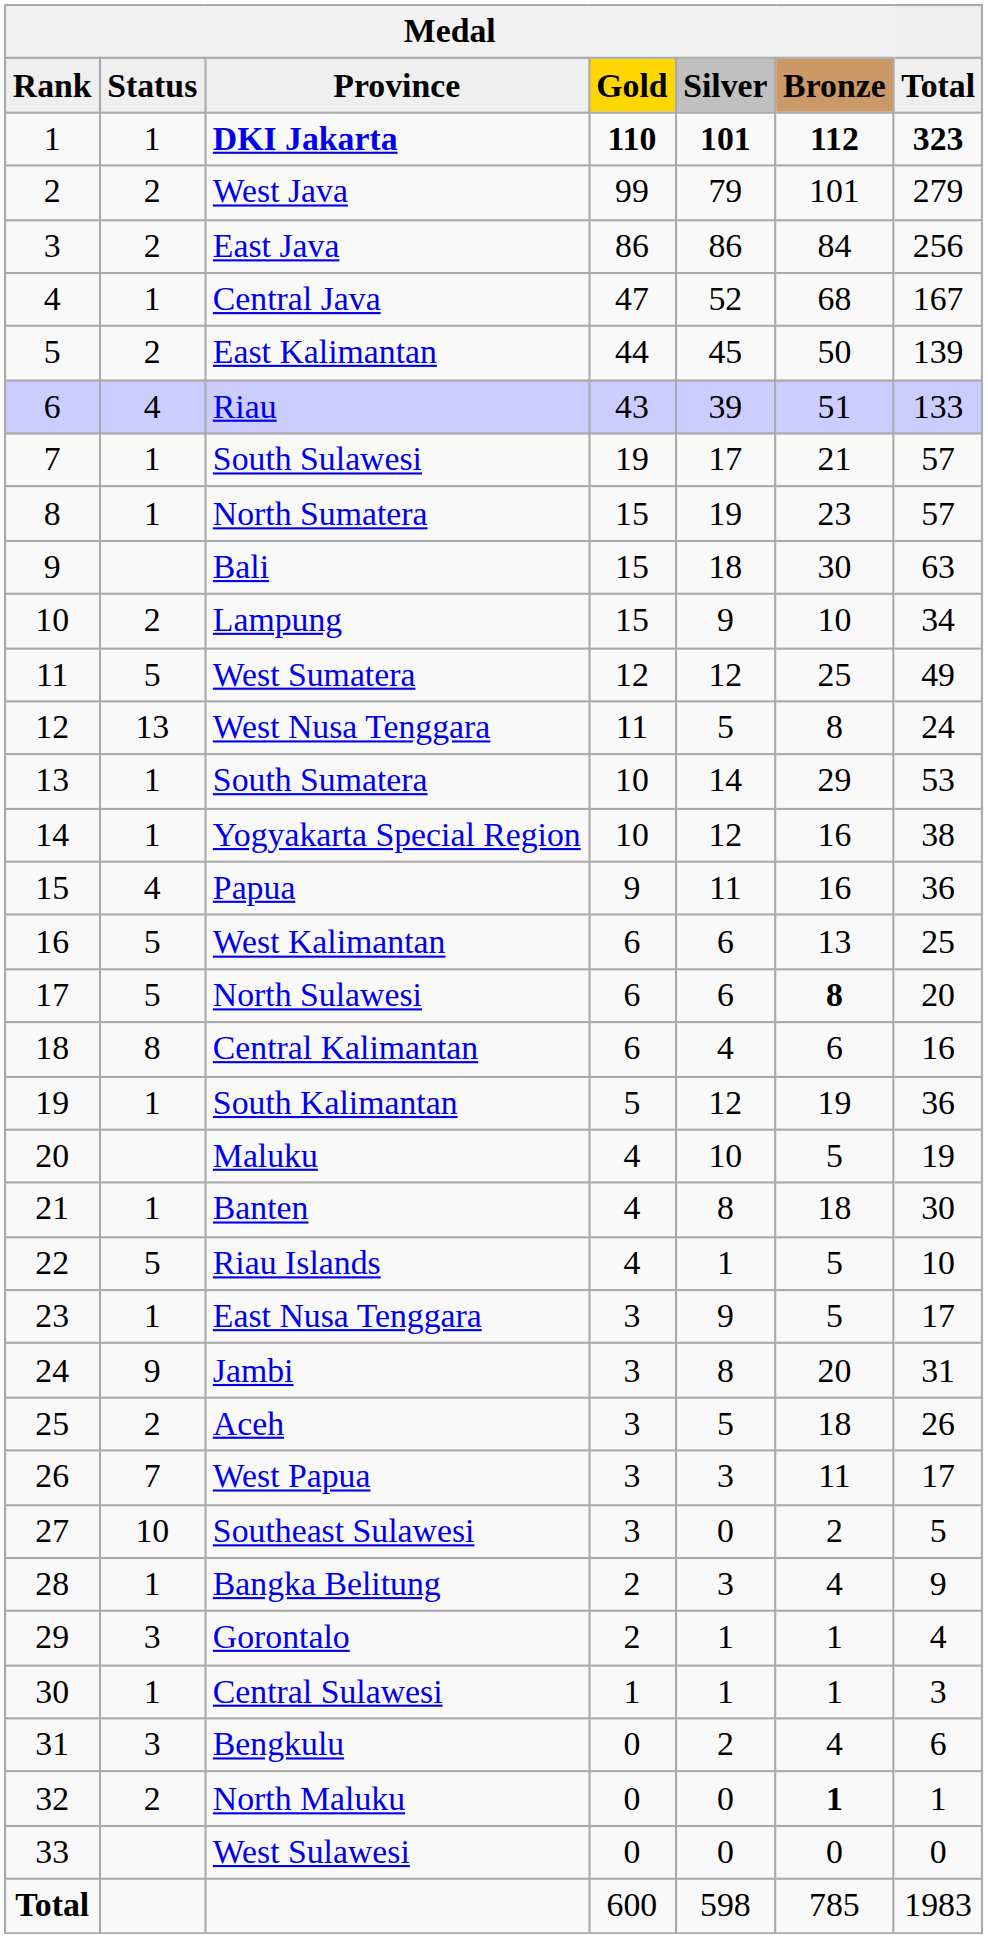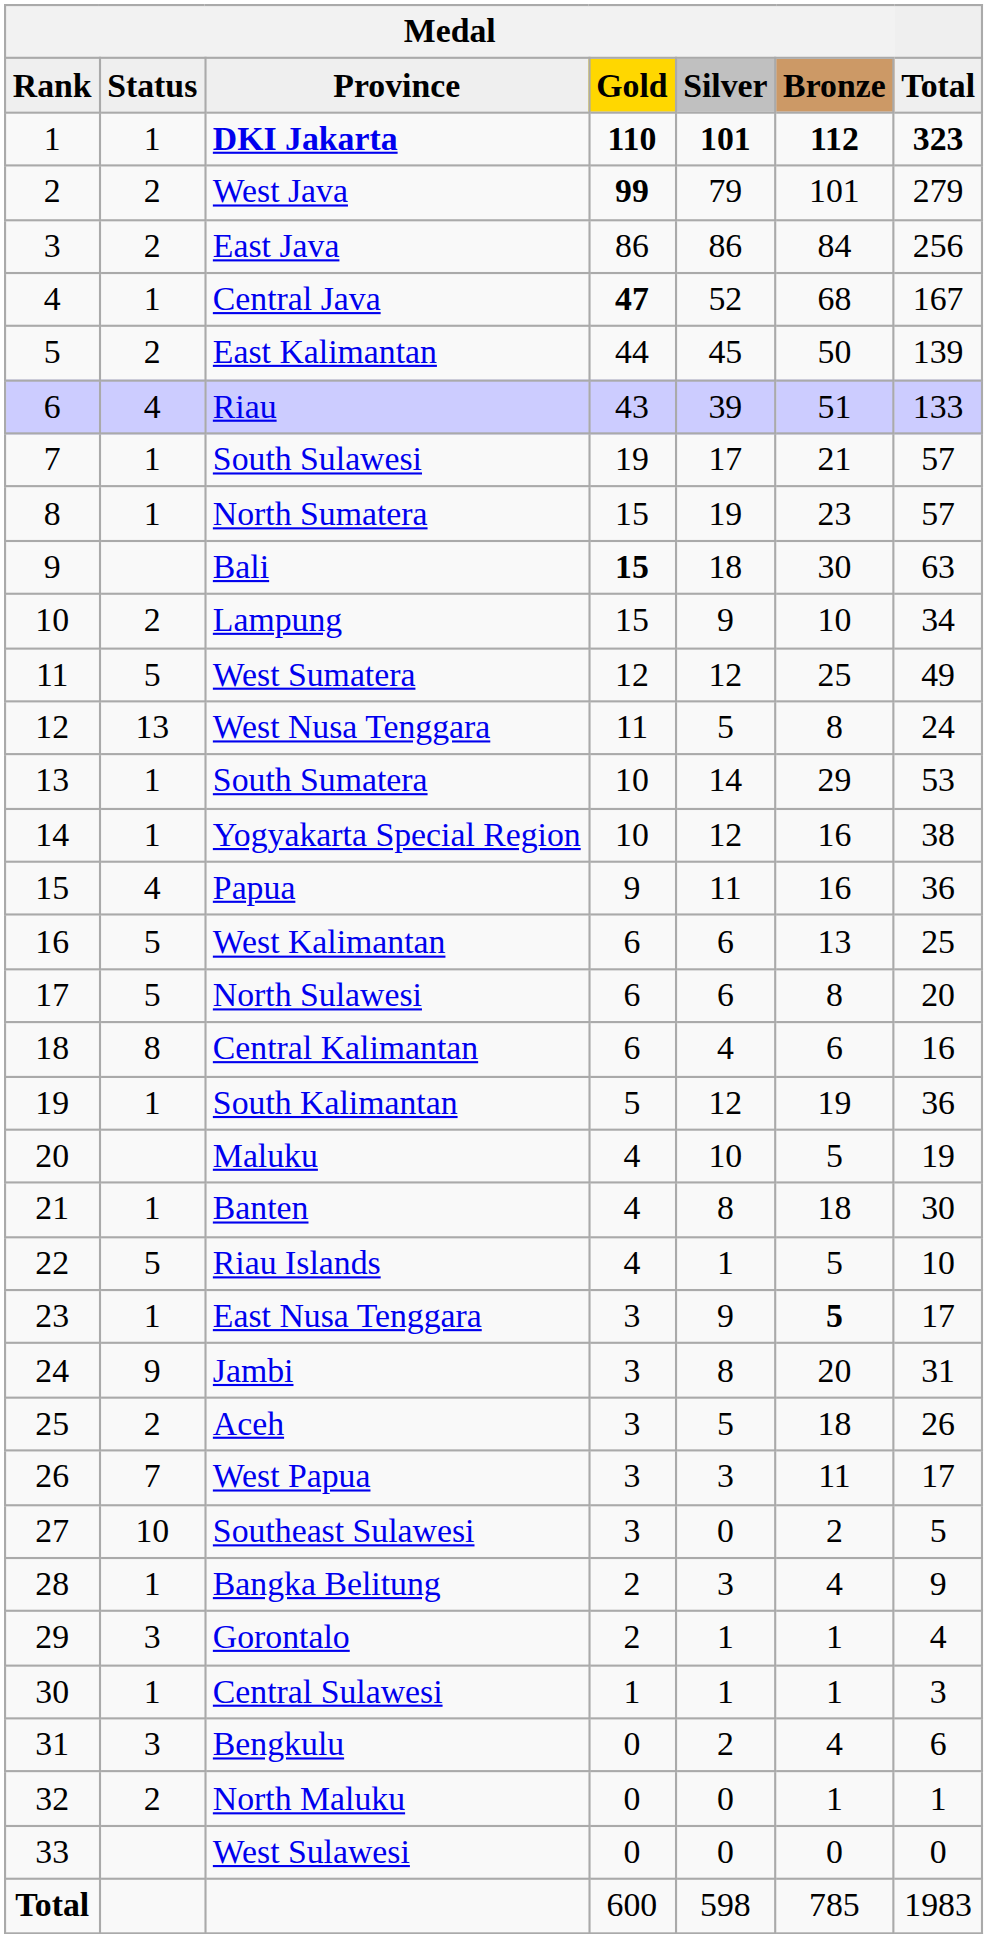West Java | column 4: normal -> bold
Central Java | column 4: normal -> bold
Bali | column 4: normal -> bold
North Sulawesi | column 6: bold -> normal
East Nusa Tenggara | column 6: normal -> bold
North Maluku | column 6: bold -> normal
